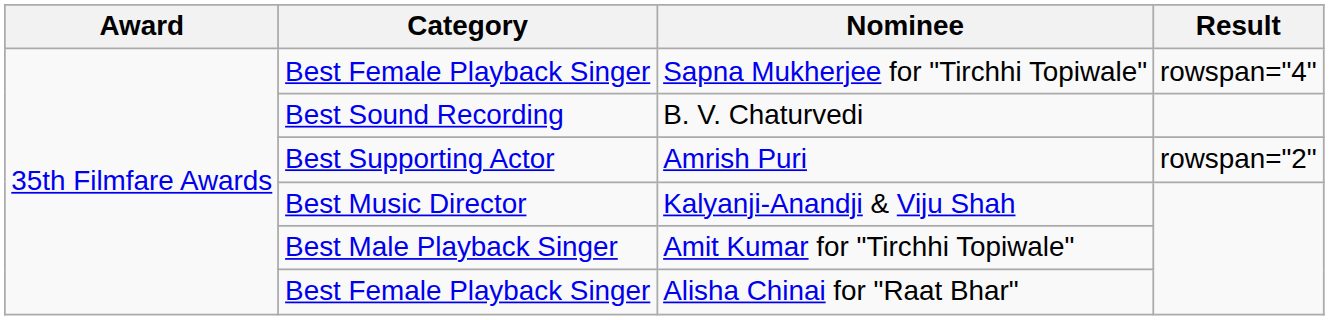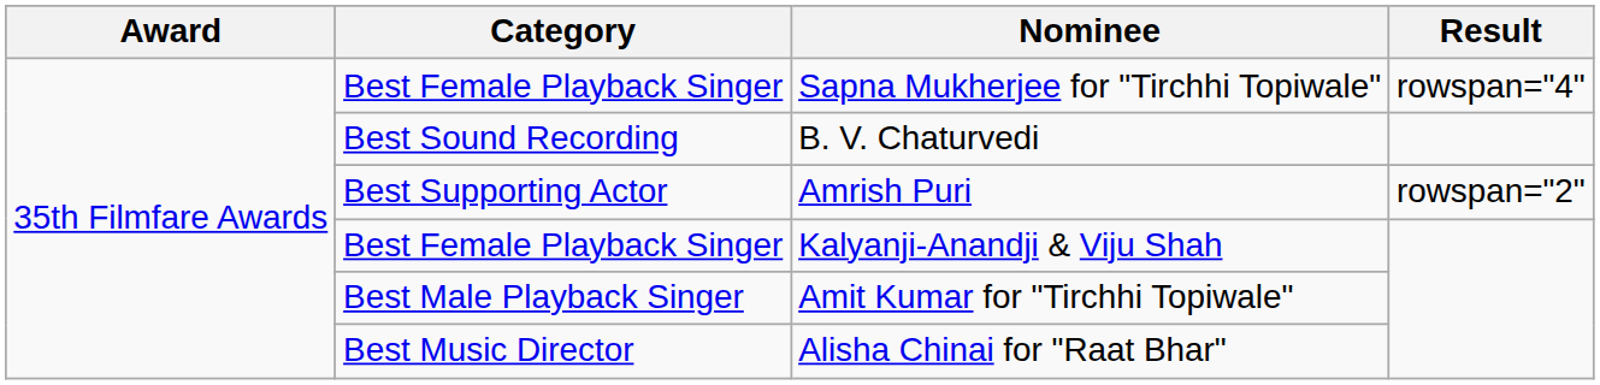Kalyanji-Anandji & Viju Shah | Category: Best Music Director -> Best Female Playback Singer
Alisha Chinai for "Raat Bhar" | Category: Best Female Playback Singer -> Best Music Director
